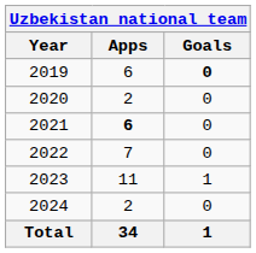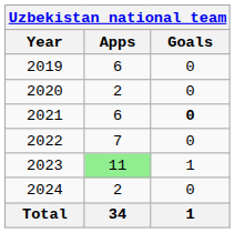2019 | Goals: bold -> normal
2021 | Apps: bold -> normal
2021 | Goals: normal -> bold
2023 | Apps: no background -> lightgreen background
